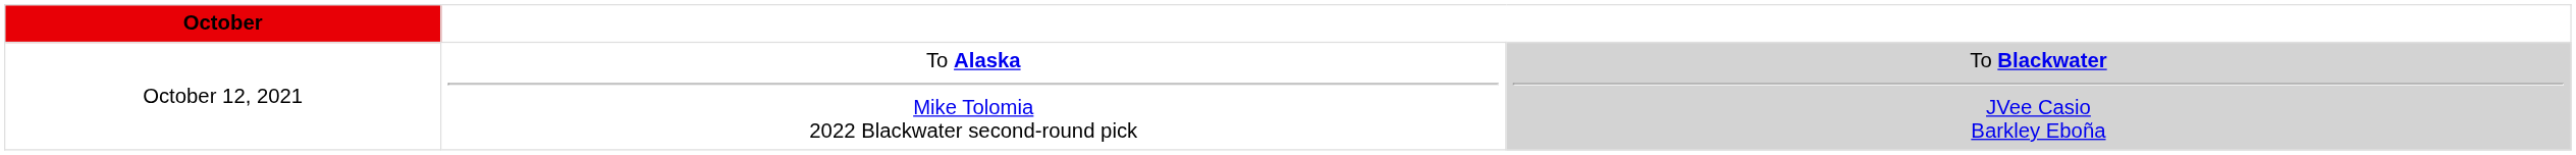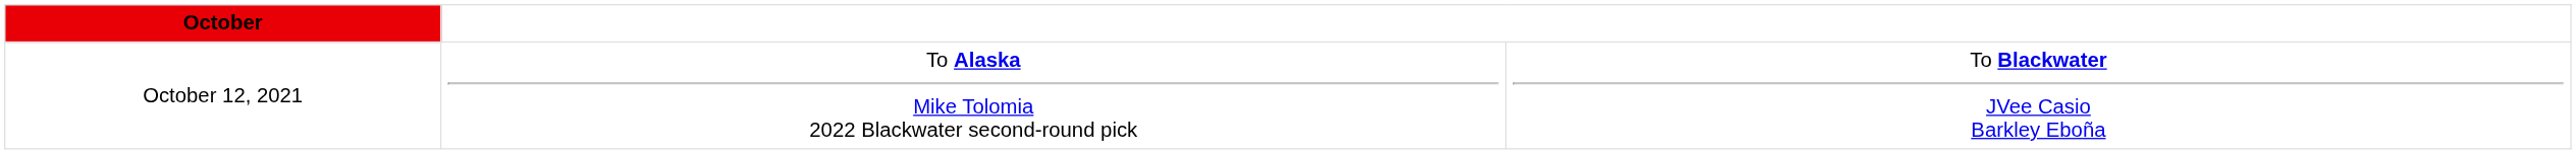October 12, 2021 | column 3: lightgrey background -> no background
